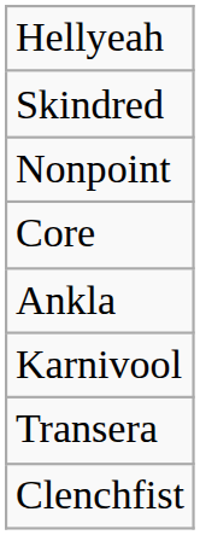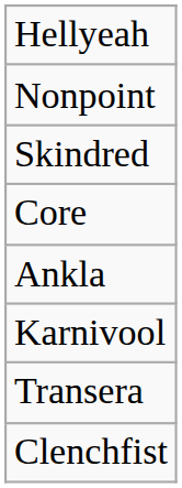row 2 | column 1: Skindred -> Nonpoint
row 3 | column 1: Nonpoint -> Skindred
